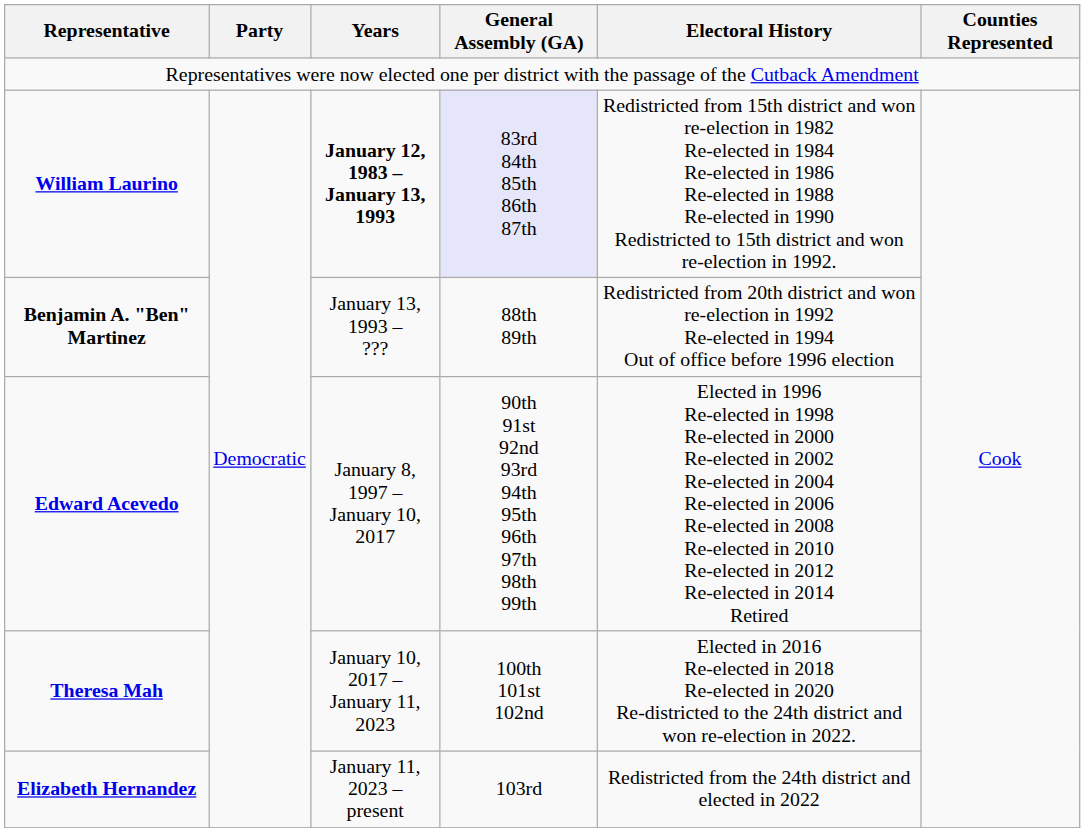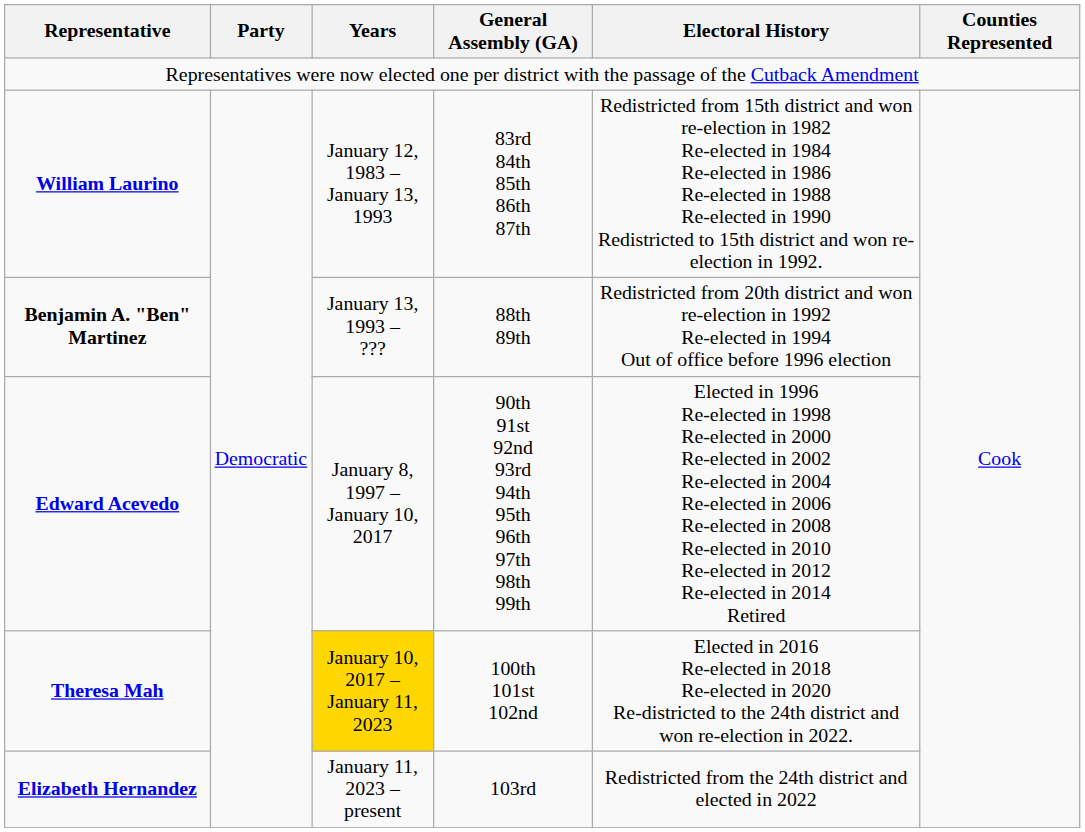William Laurino | Years: bold -> normal
William Laurino | General Assembly (GA): lavender background -> no background
Theresa Mah | Years: no background -> gold background
